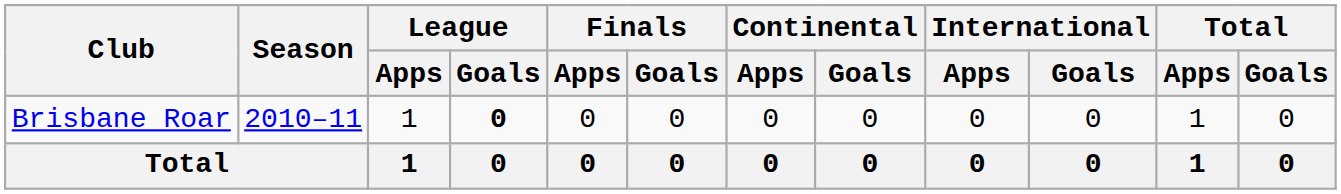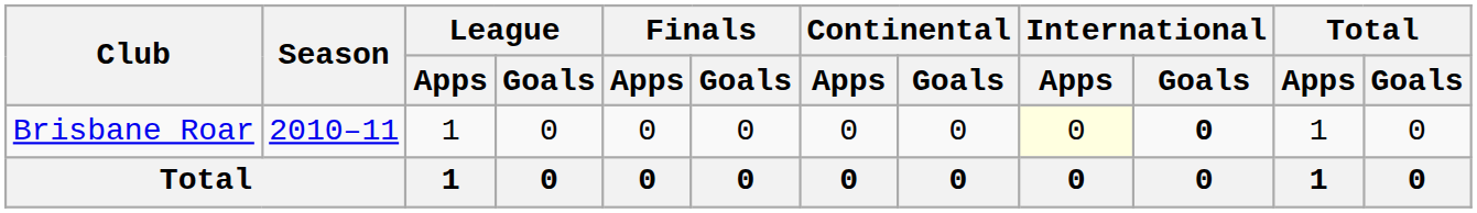Brisbane Roar | League / Goals: bold -> normal
Brisbane Roar | International / Apps: no background -> lightyellow background
Brisbane Roar | International / Goals: normal -> bold
